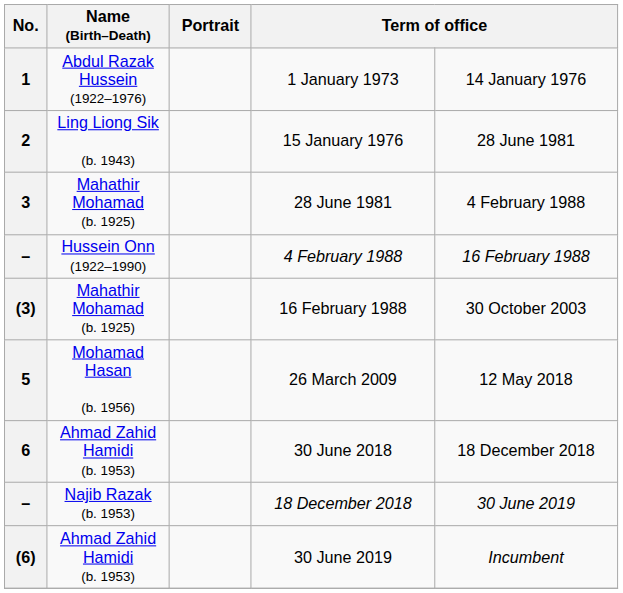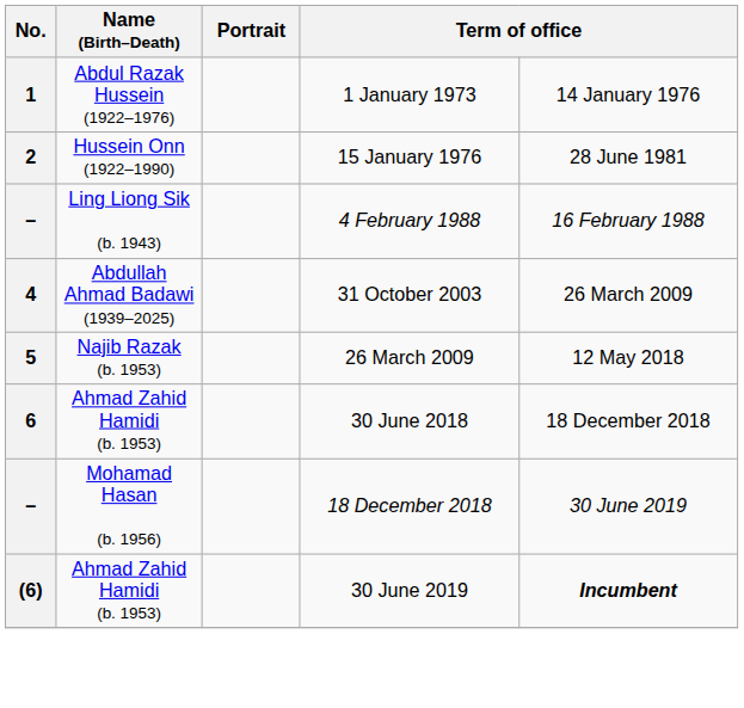2 | Name (Birth–Death): Ling Liong Sik (b. 1943) -> Hussein Onn (1922–1990)
- row: 3 | Mahathir Mohamad (b. 1925) | 28 June 1981 | 4 February 1988
– / 4 February 1988 | Name (Birth–Death): Hussein Onn (1922–1990) -> Ling Liong Sik (b. 1943)
- row: (3) | Mahathir Mohamad (b. 1925) | 16 February 1988 | 30 October 2003
+ row: 4 | Abdullah Ahmad Badawi (1939–2025) | 31 October 2003 | 26 March 2009
5 | Name (Birth–Death): Mohamad Hasan (b. 1956) -> Najib Razak (b. 1953)
– / 18 December 2018 | Name (Birth–Death): Najib Razak (b. 1953) -> Mohamad Hasan (b. 1956)
(6) | column 5: normal -> bold
